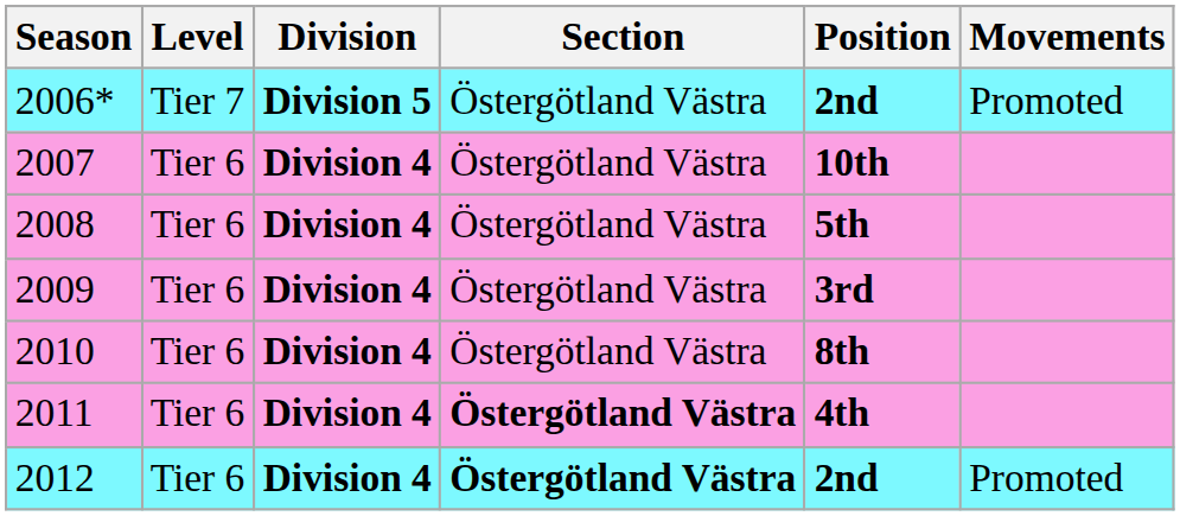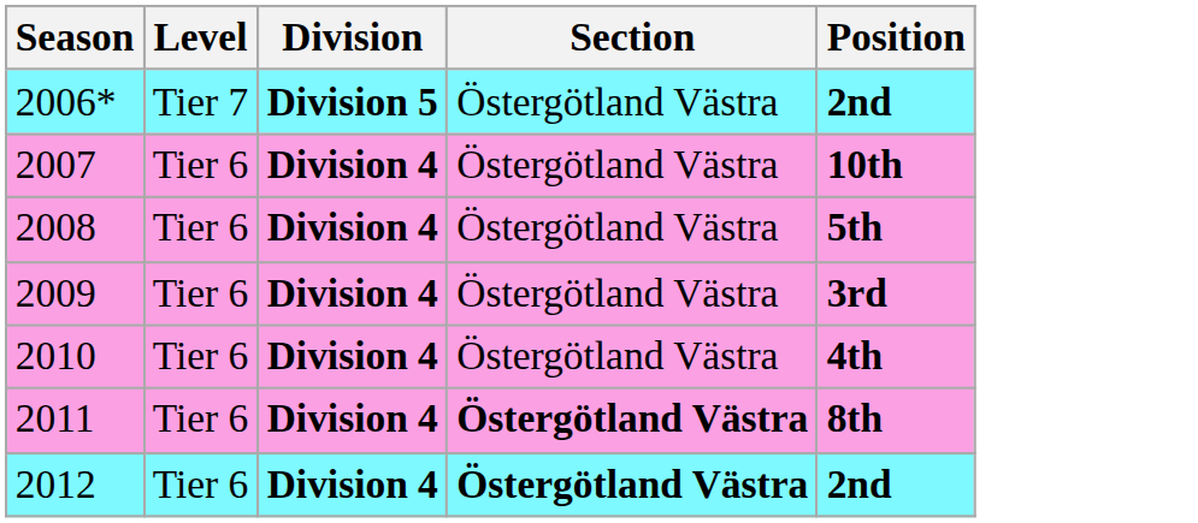- column: Movements | Promoted | Promoted
2010 | Position: 8th -> 4th
2011 | Position: 4th -> 8th
